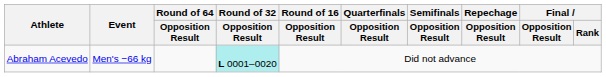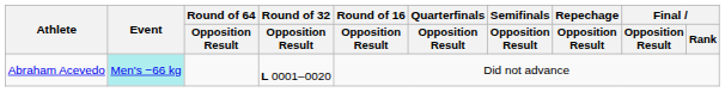Abraham Acevedo | Event: no background -> paleturquoise background
Abraham Acevedo | Round of 32 / Opposition Result: paleturquoise background -> no background
